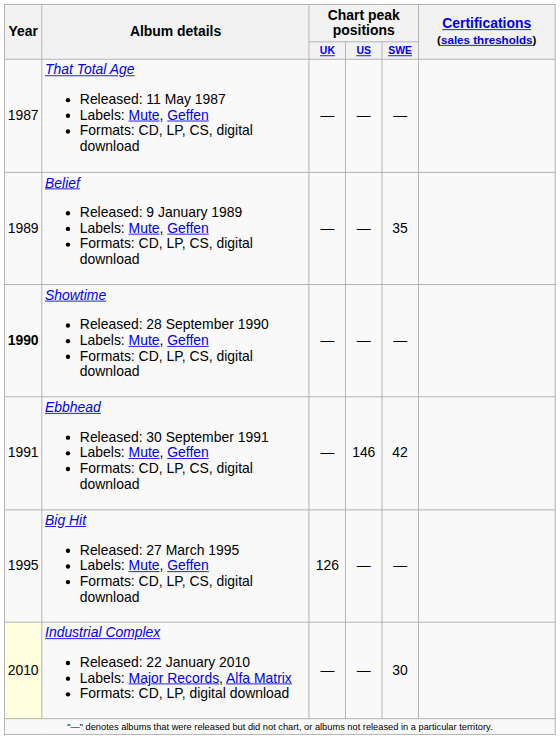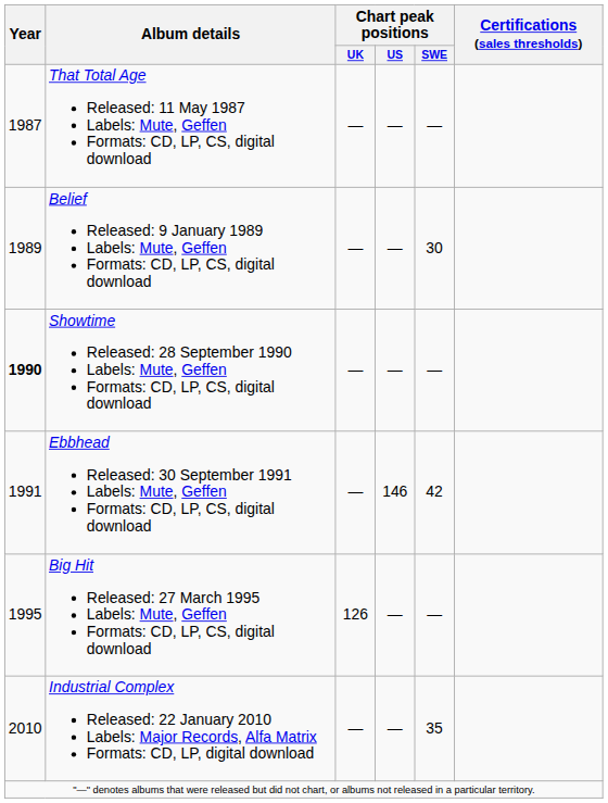row 4 | Chart peak positions / SWE: 35 -> 30
row 8 | Year: lightyellow background -> no background
row 8 | Chart peak positions / SWE: 30 -> 35
